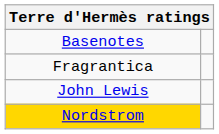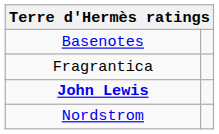John Lewis | column 1: normal -> bold
Nordstrom | column 1: gold background -> no background
